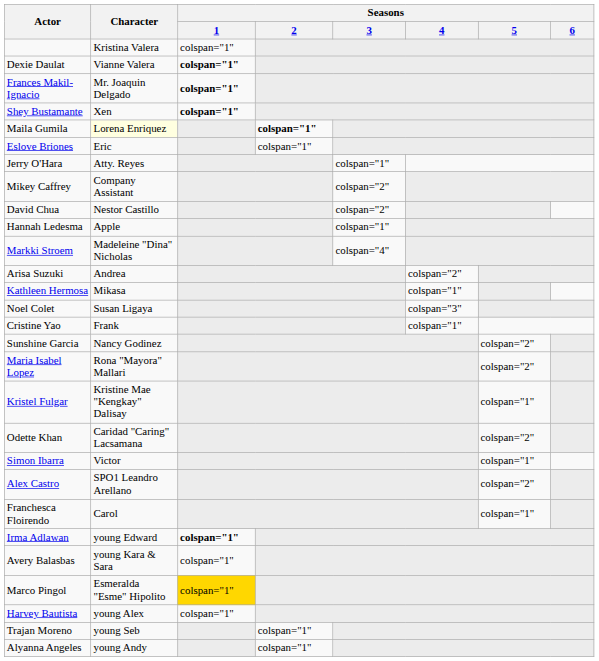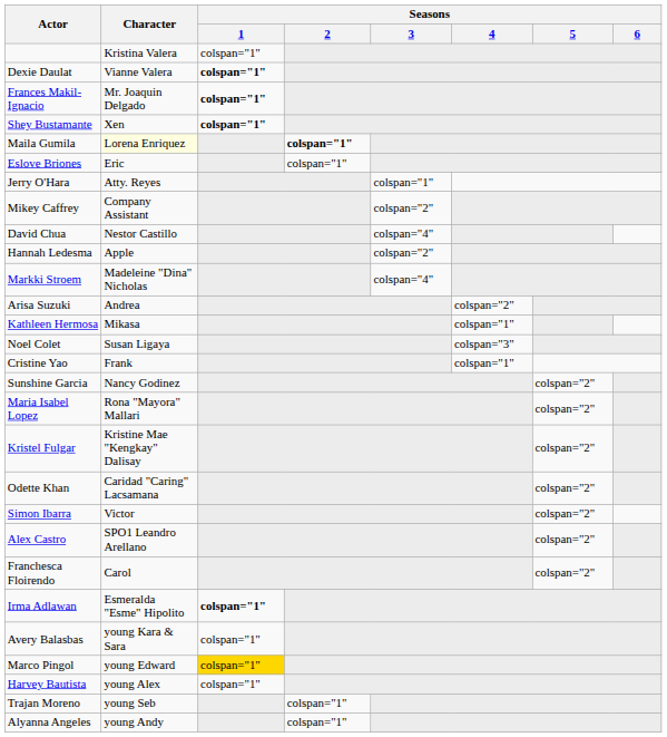David Chua | Seasons / 3: colspan="2" -> colspan="4"
Hannah Ledesma | Seasons / 3: colspan="1" -> colspan="2"
Kristel Fulgar | Seasons / 5: colspan="1" -> colspan="2"
Simon Ibarra | Seasons / 5: colspan="1" -> colspan="2"
Franchesca Floirendo | Seasons / 5: colspan="1" -> colspan="2"
Irma Adlawan | Character: young Edward -> Esmeralda "Esme" Hipolito
Marco Pingol | Character: Esmeralda "Esme" Hipolito -> young Edward
